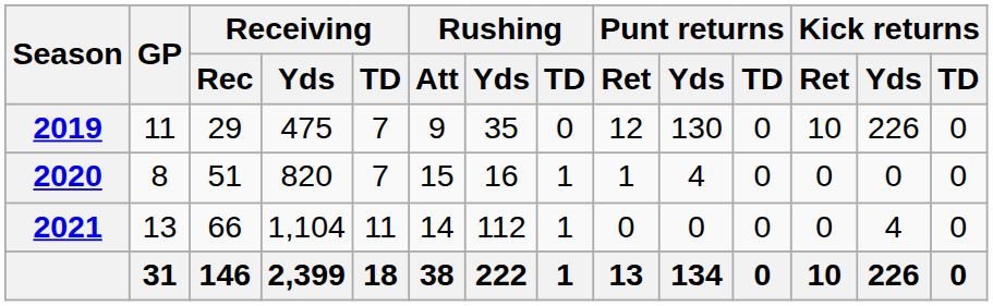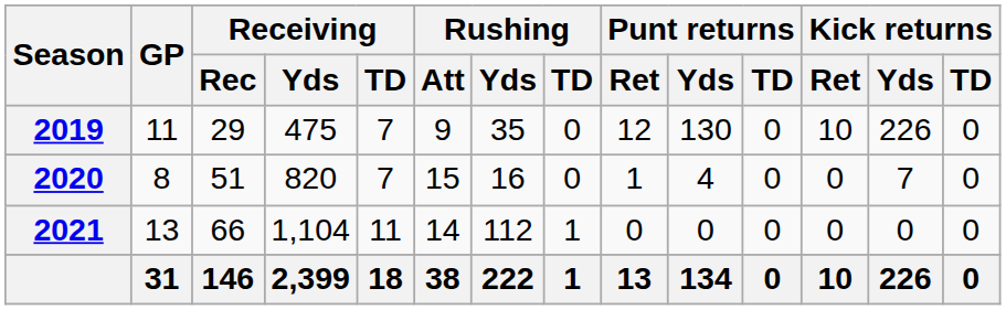2020 | Rushing / TD: 1 -> 0
2020 | Kick returns / Yds: 0 -> 7
2021 | Kick returns / Yds: 4 -> 0
